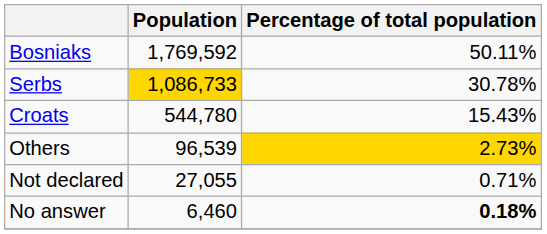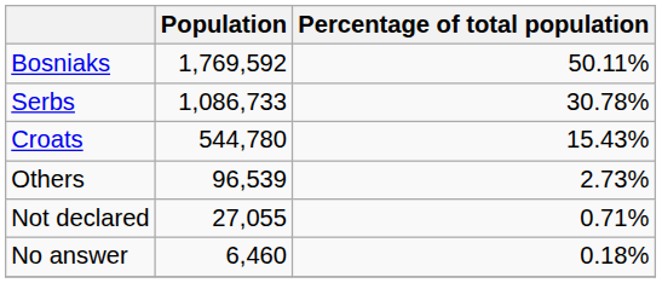Serbs | Population: gold background -> no background
Others | Percentage of total population: gold background -> no background
No answer | Percentage of total population: bold -> normal
